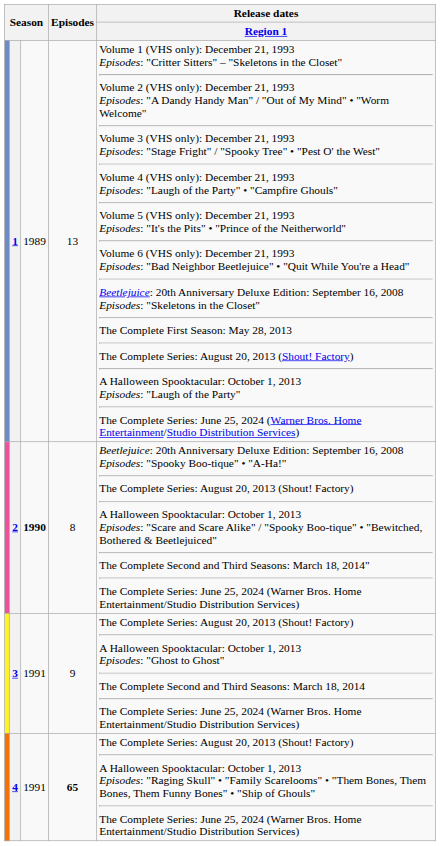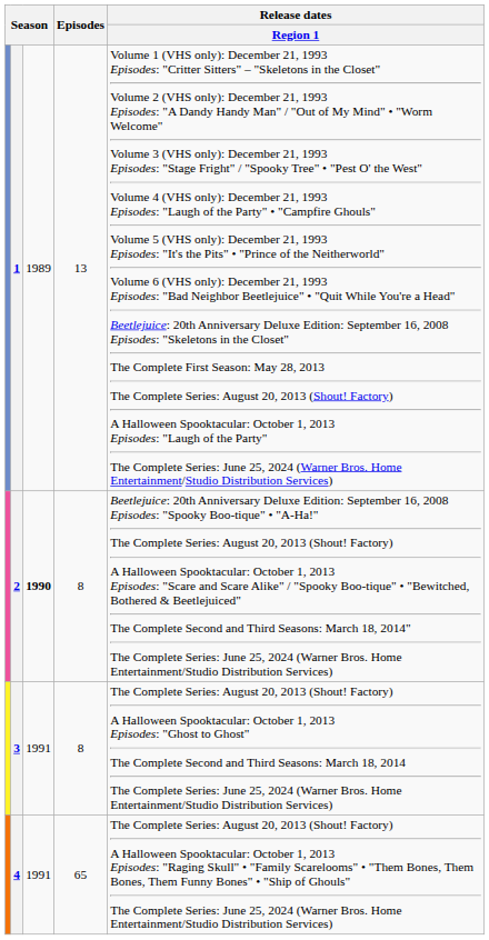3 | Episodes: 9 -> 8
4 | Episodes: bold -> normal
